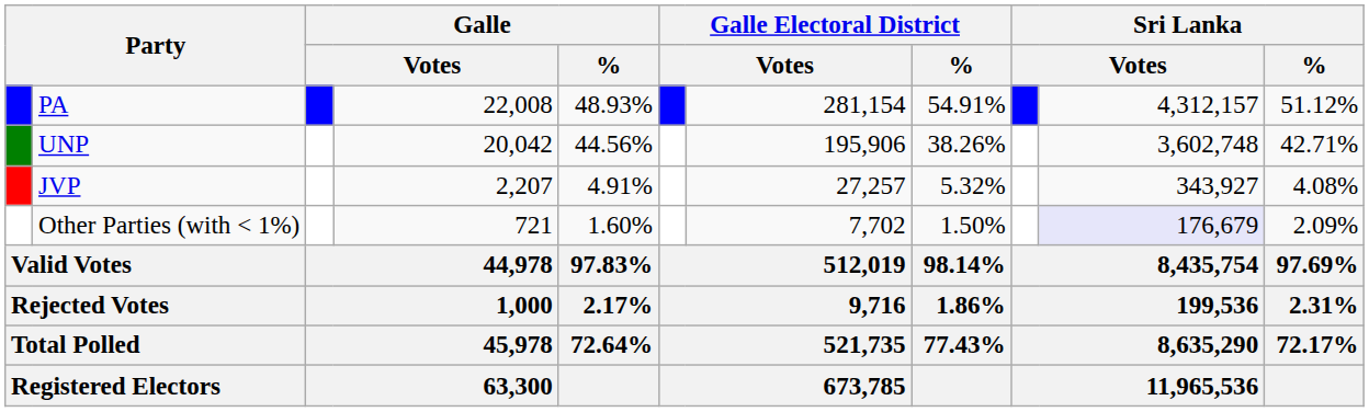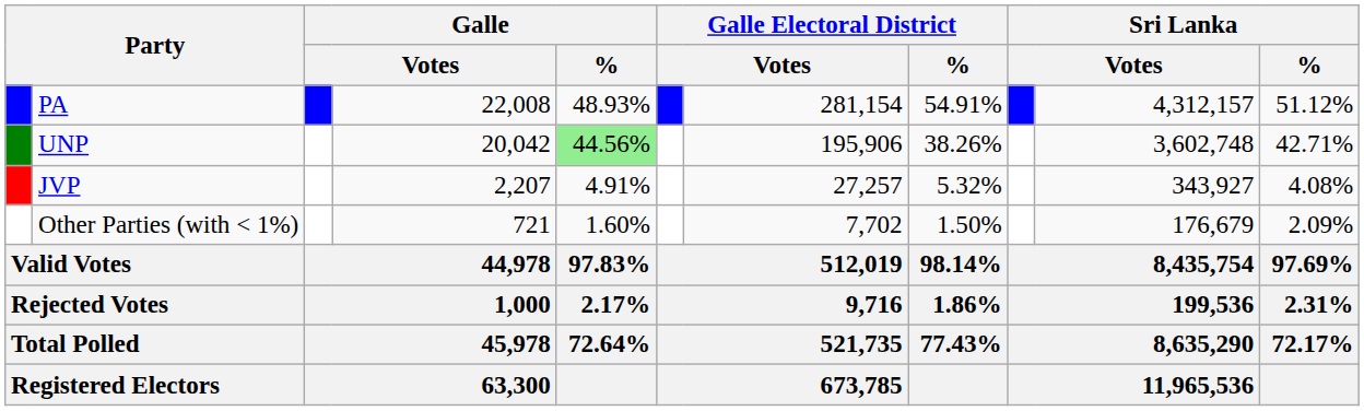UNP | Galle / %: no background -> lightgreen background
Other Parties (with < 1%) | column 10: lavender background -> no background
